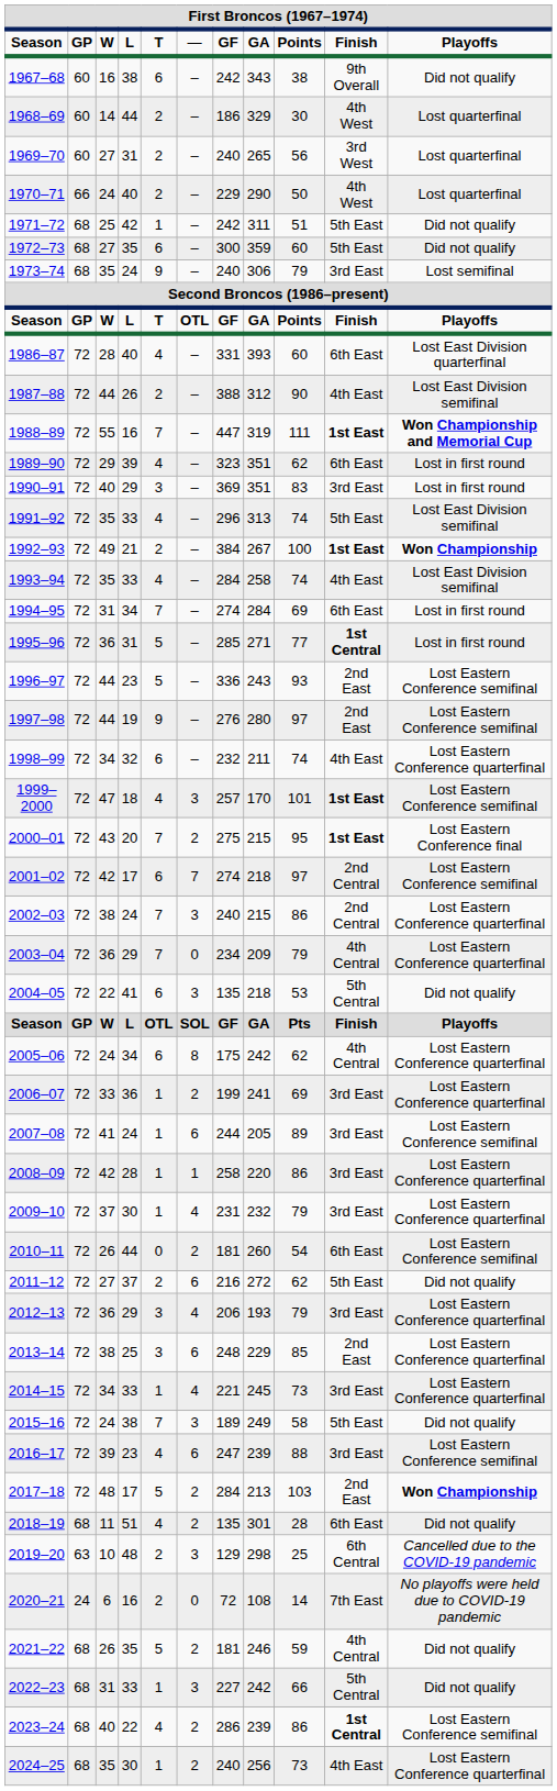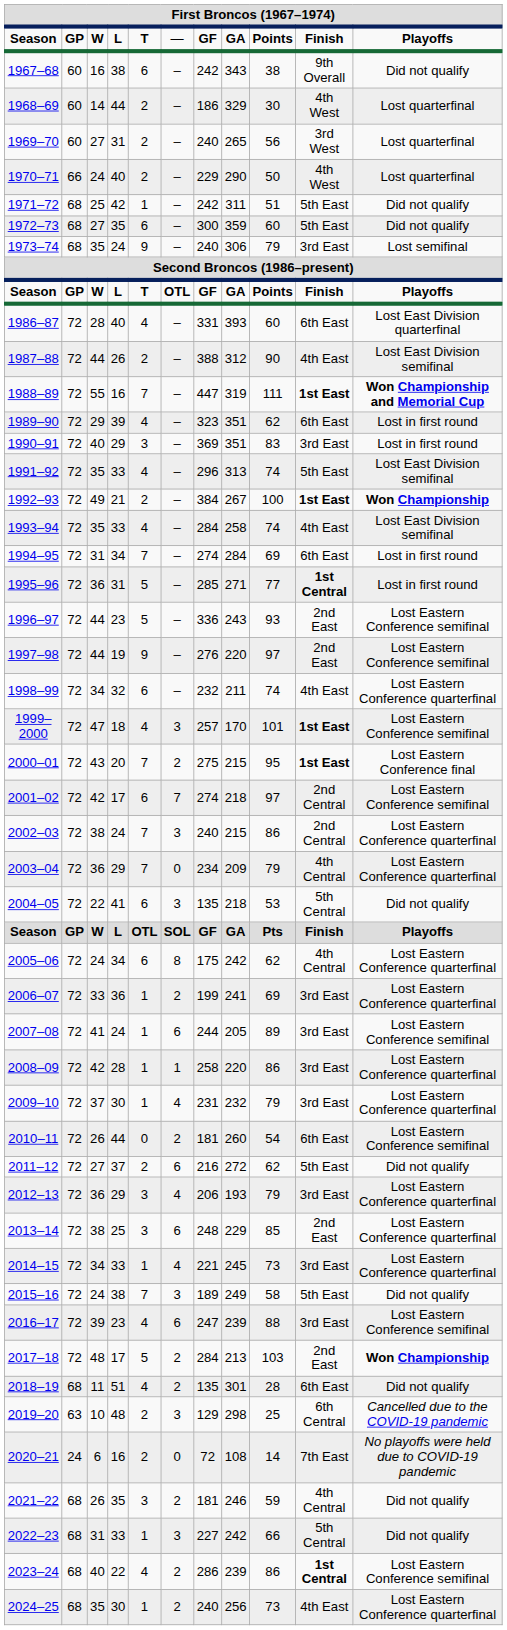1997–98 | column 8: 280 -> 220
2021–22 | column 5: 5 -> 3
